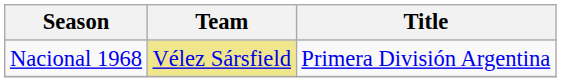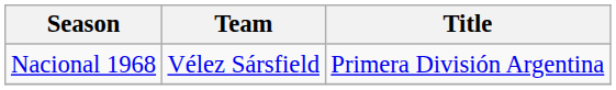Nacional 1968 | Team: khaki background -> no background
